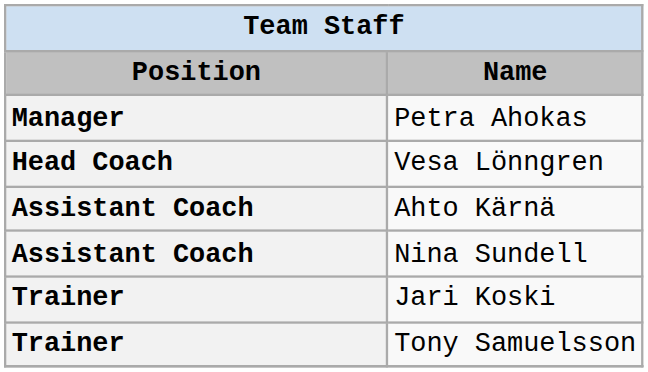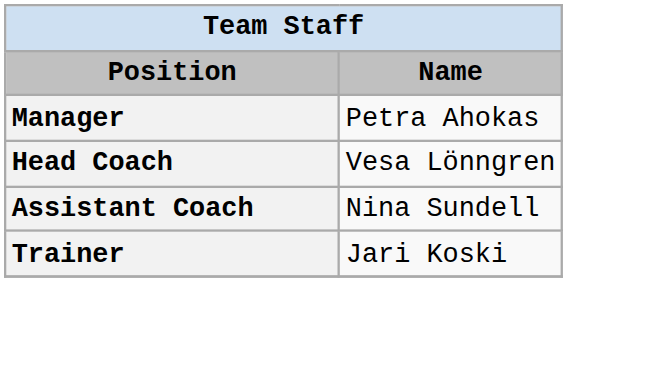- row: Assistant Coach | Ahto Kärnä
- row: Trainer | Tony Samuelsson
